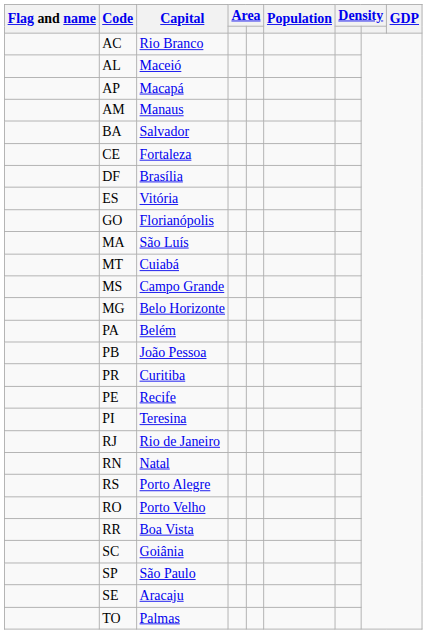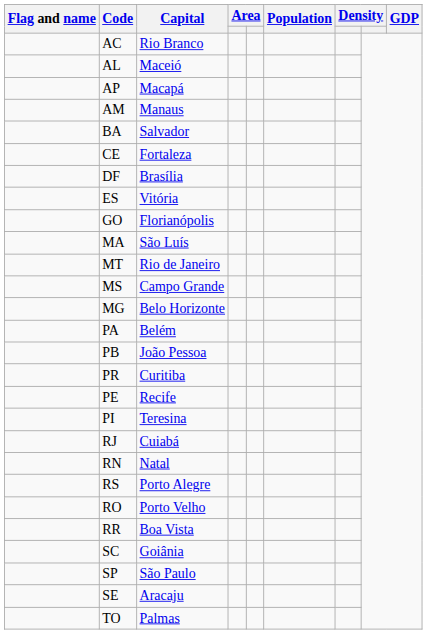MT | Capital: Cuiabá -> Rio de Janeiro
RJ | Capital: Rio de Janeiro -> Cuiabá
